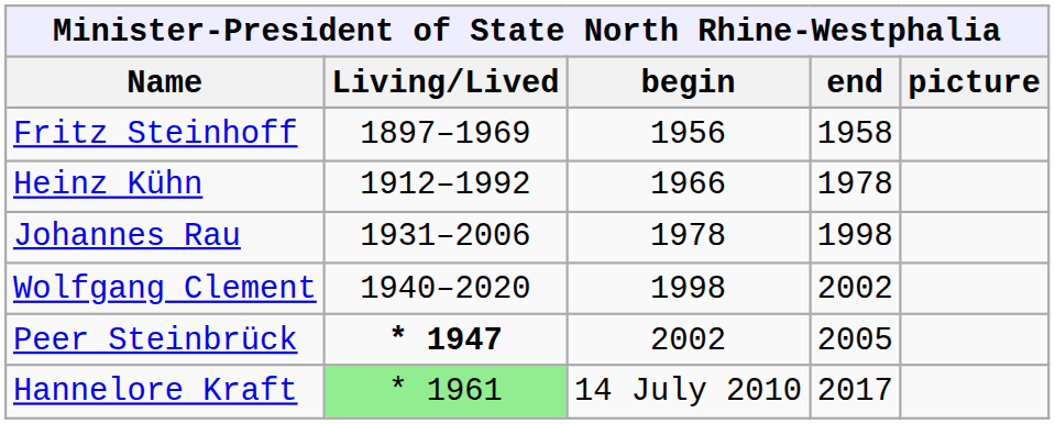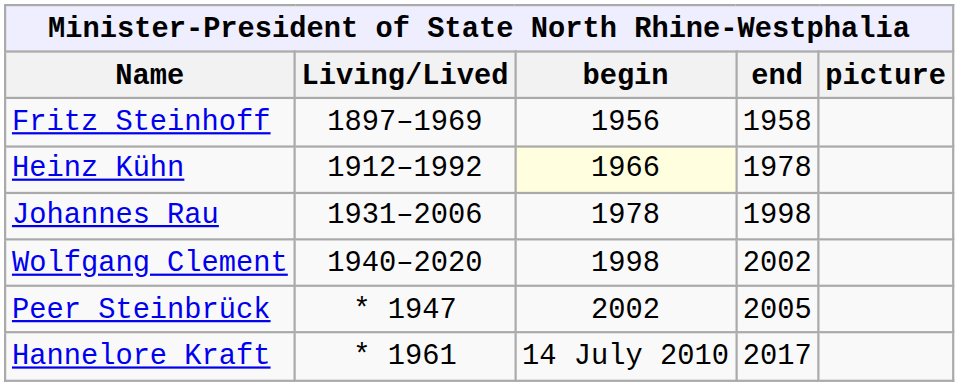Heinz Kühn | begin: no background -> lightyellow background
Peer Steinbrück | Living/Lived: bold -> normal
Hannelore Kraft | Living/Lived: lightgreen background -> no background
